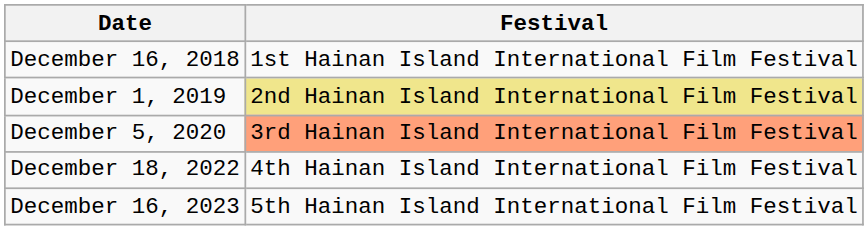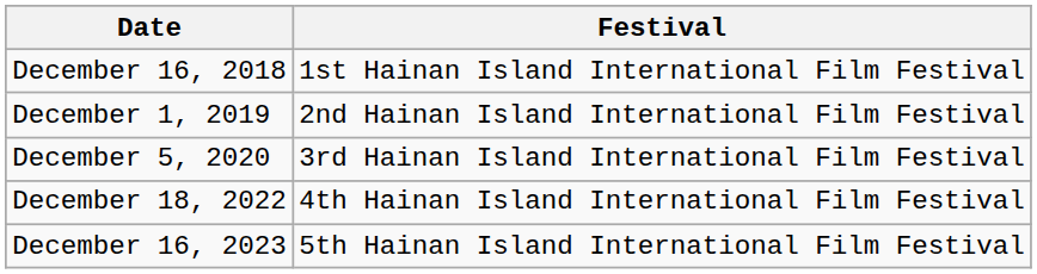December 1, 2019 | Festival: khaki background -> no background
December 5, 2020 | Festival: lightsalmon background -> no background
